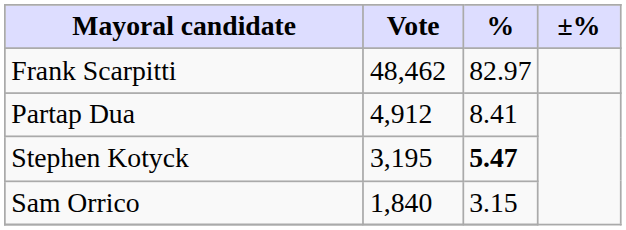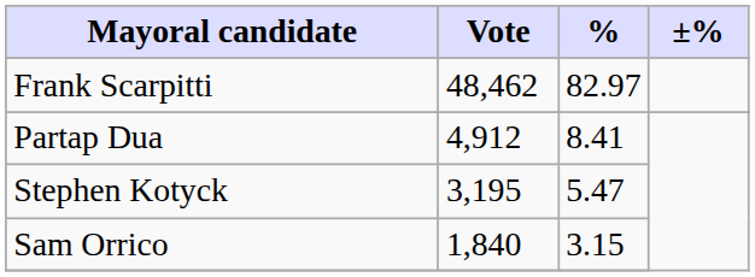Stephen Kotyck | %: bold -> normal
